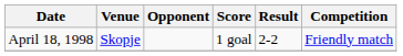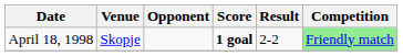April 18, 1998 | Score: normal -> bold
April 18, 1998 | Competition: no background -> lightgreen background
